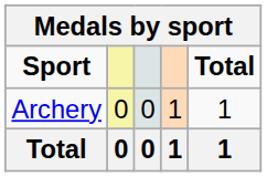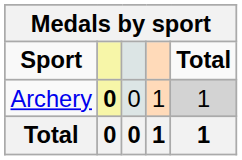Archery | column 2: normal -> bold
Archery | Total: no background -> lightgrey background
